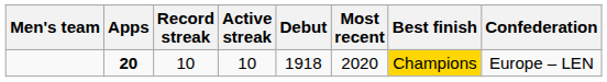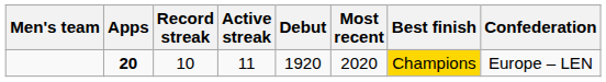row 2 | Active streak: 10 -> 11
row 2 | Debut: 1918 -> 1920
